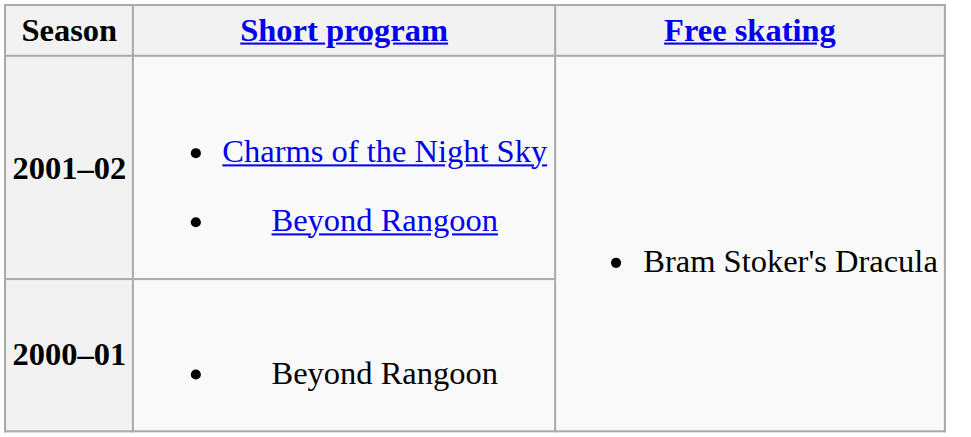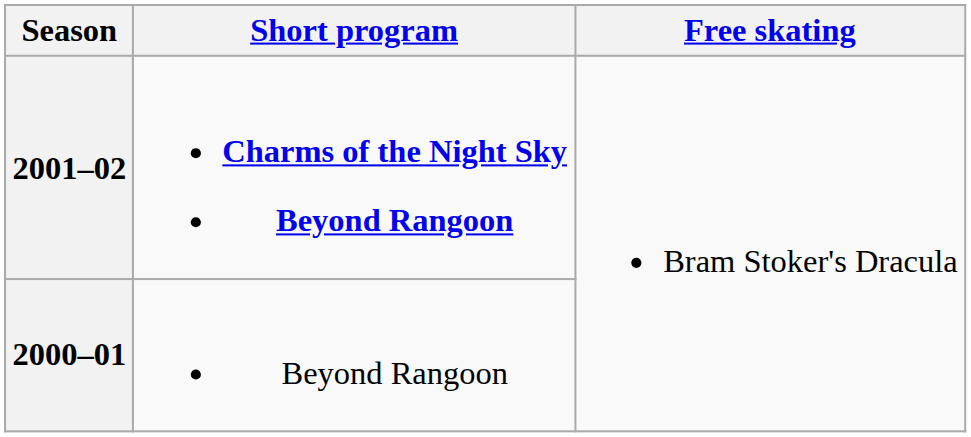2001–02 | Short program: normal -> bold
